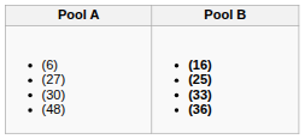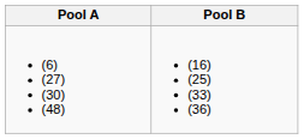(6) (27) (30) (48) | Pool B: bold -> normal
